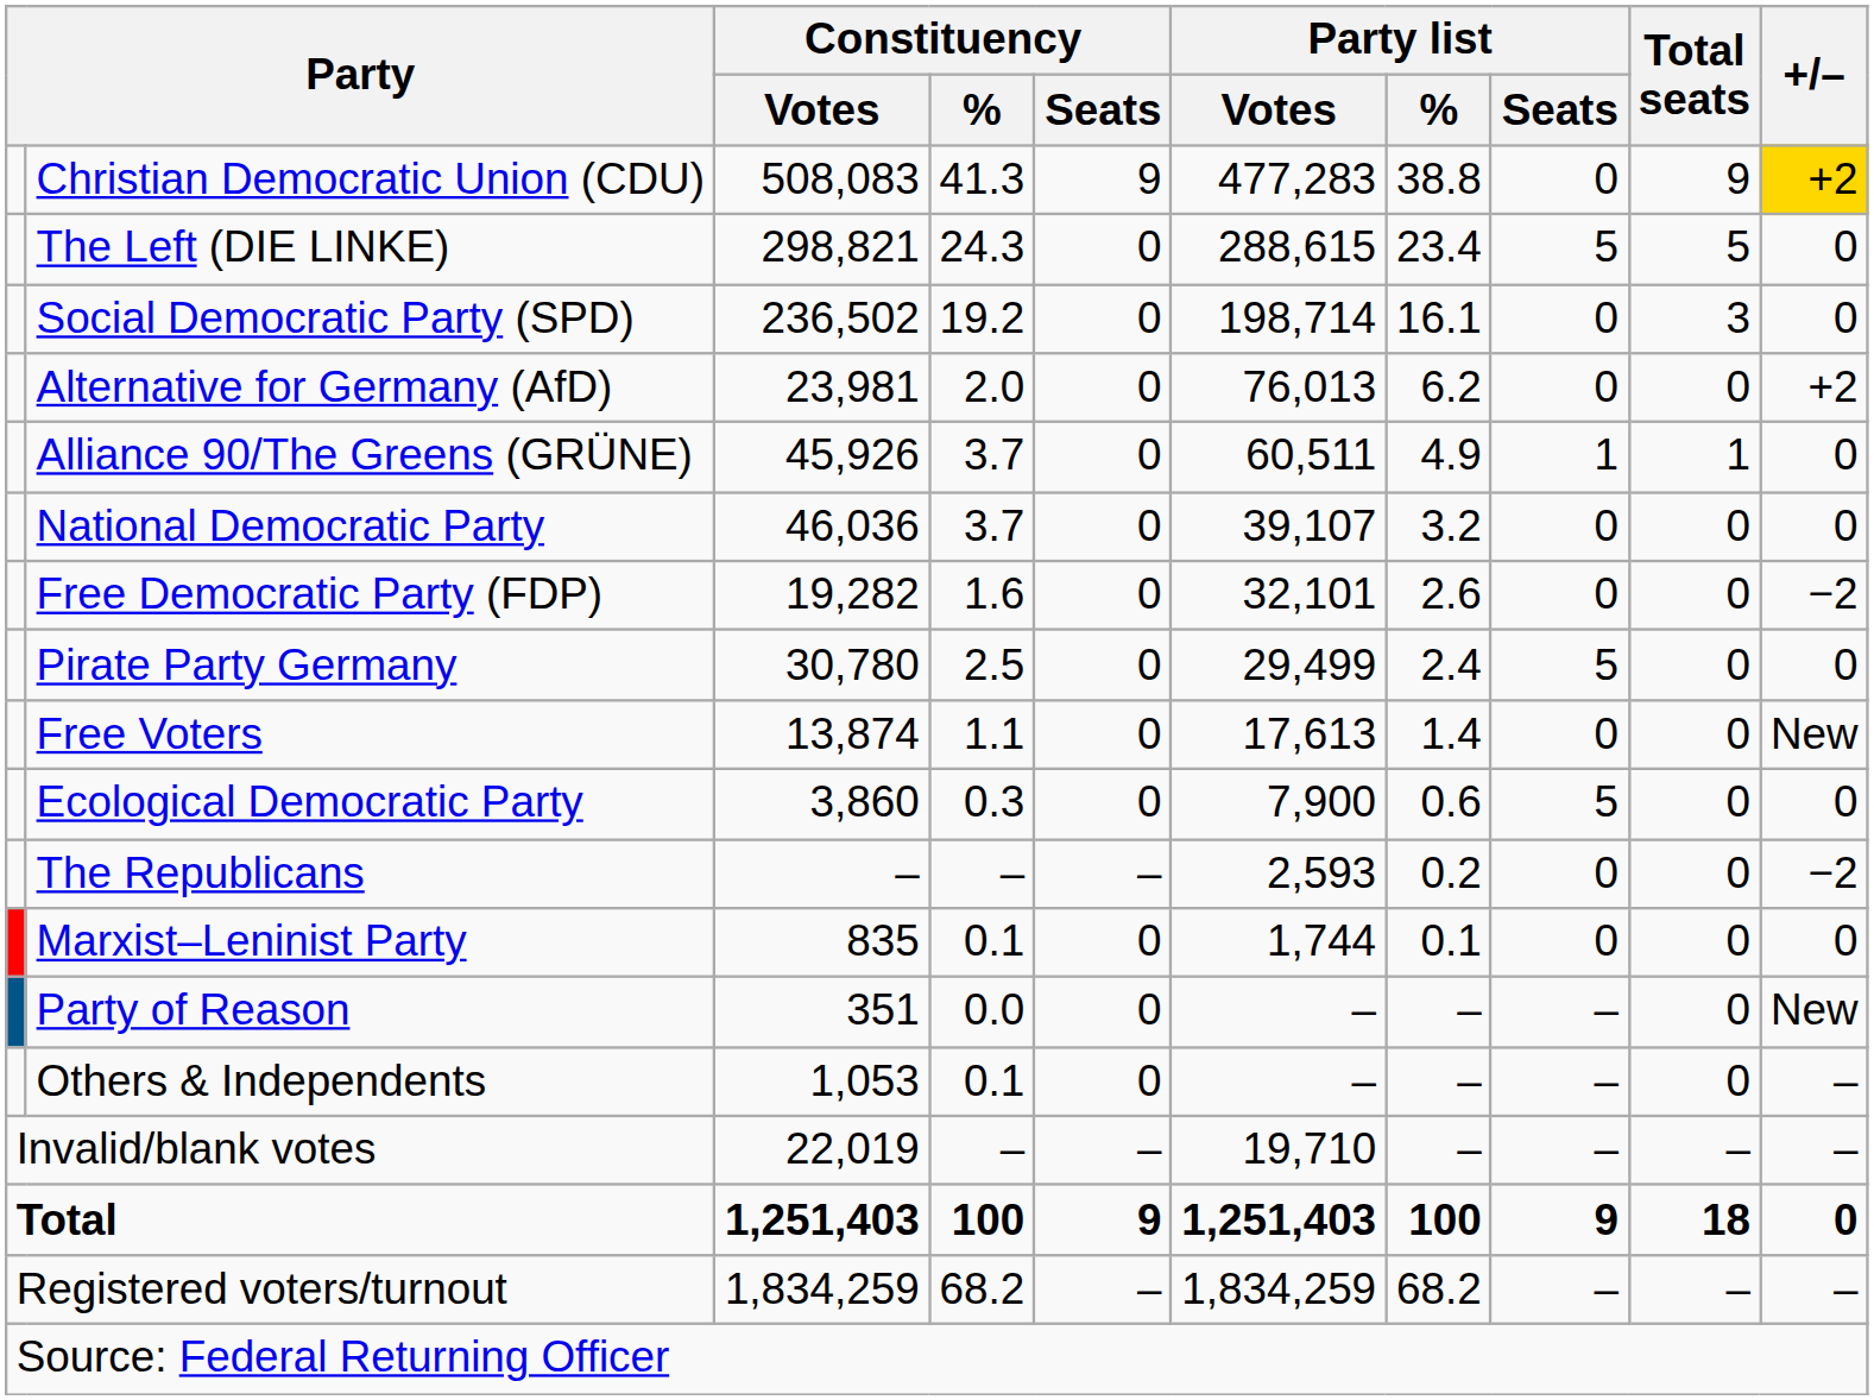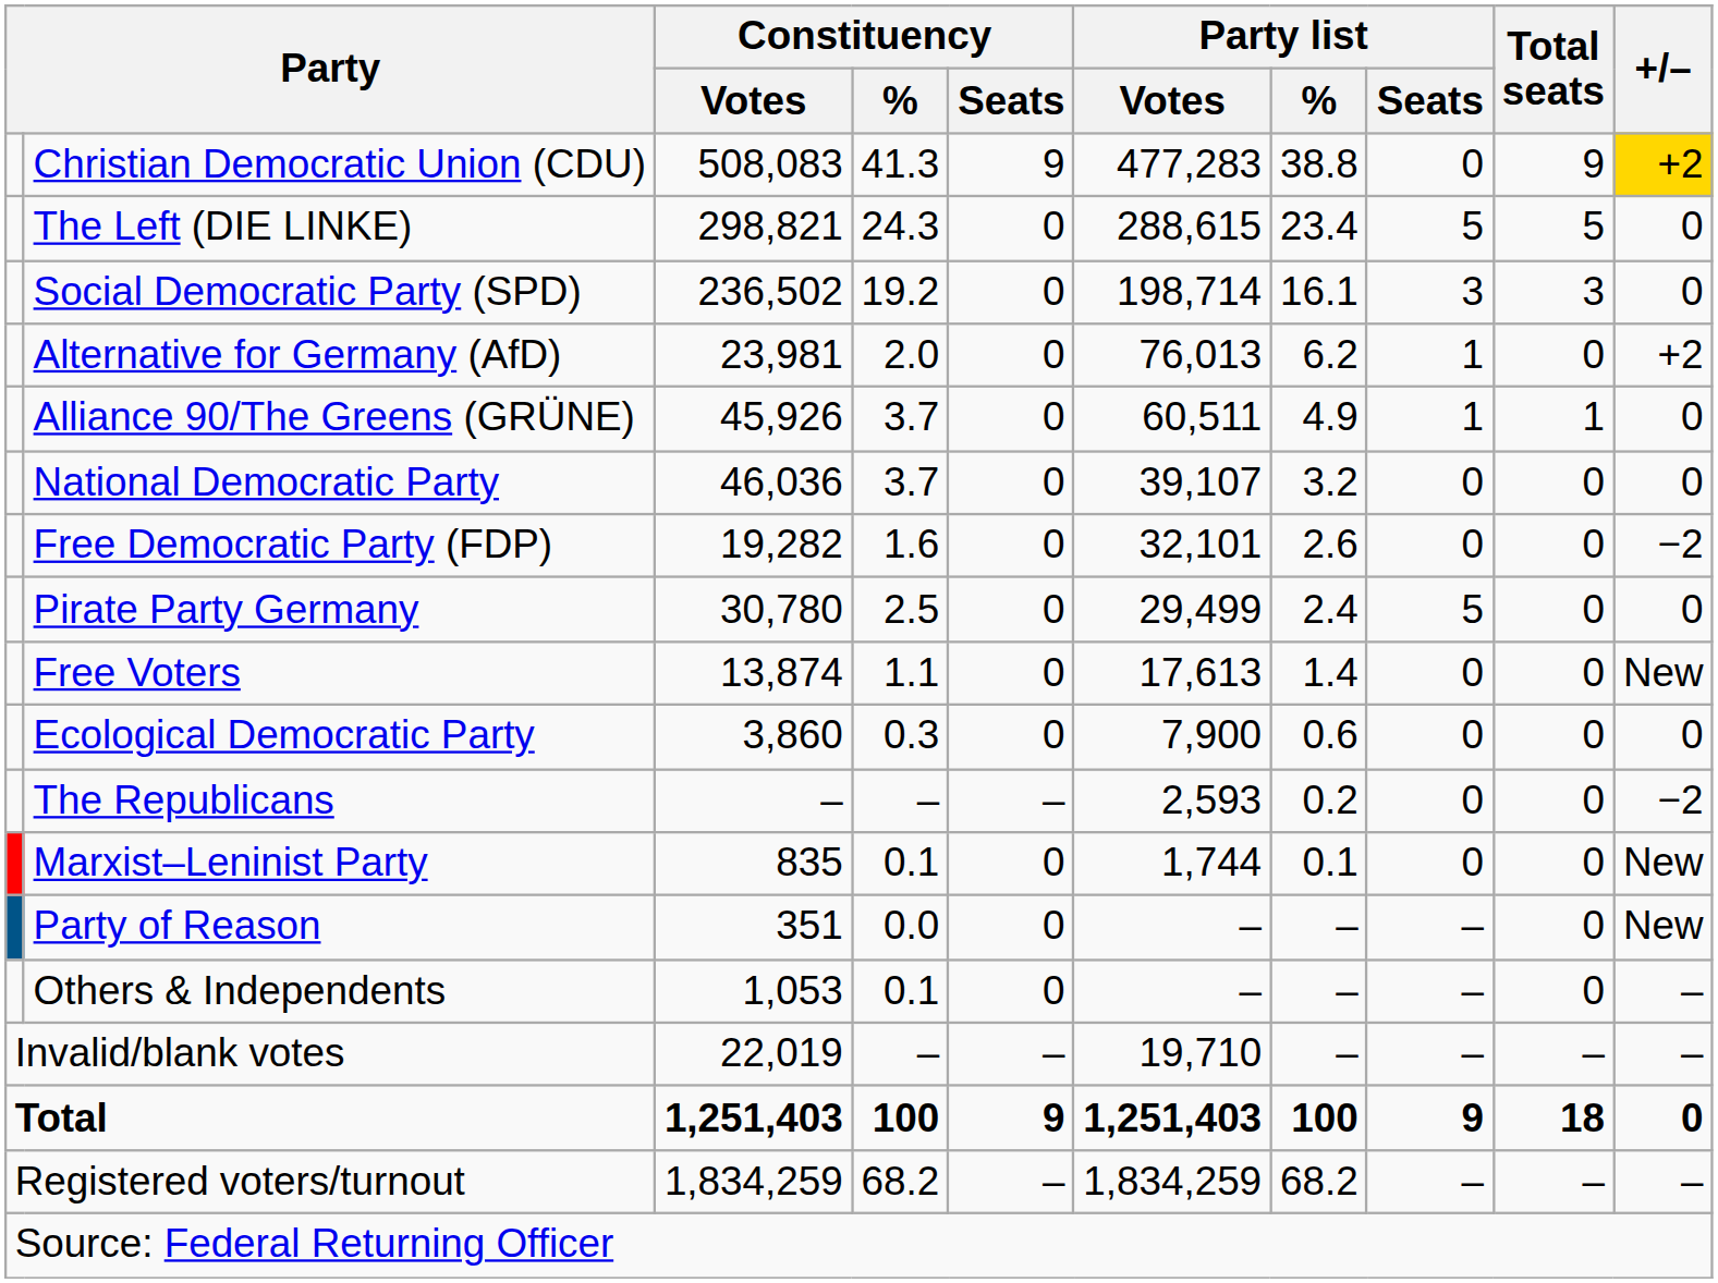Social Democratic Party (SPD) | Party list / Seats: 0 -> 3
Alternative for Germany (AfD) | Party list / Seats: 0 -> 1
Ecological Democratic Party | Party list / Seats: 5 -> 0
Marxist–Leninist Party | +/–: 0 -> New
